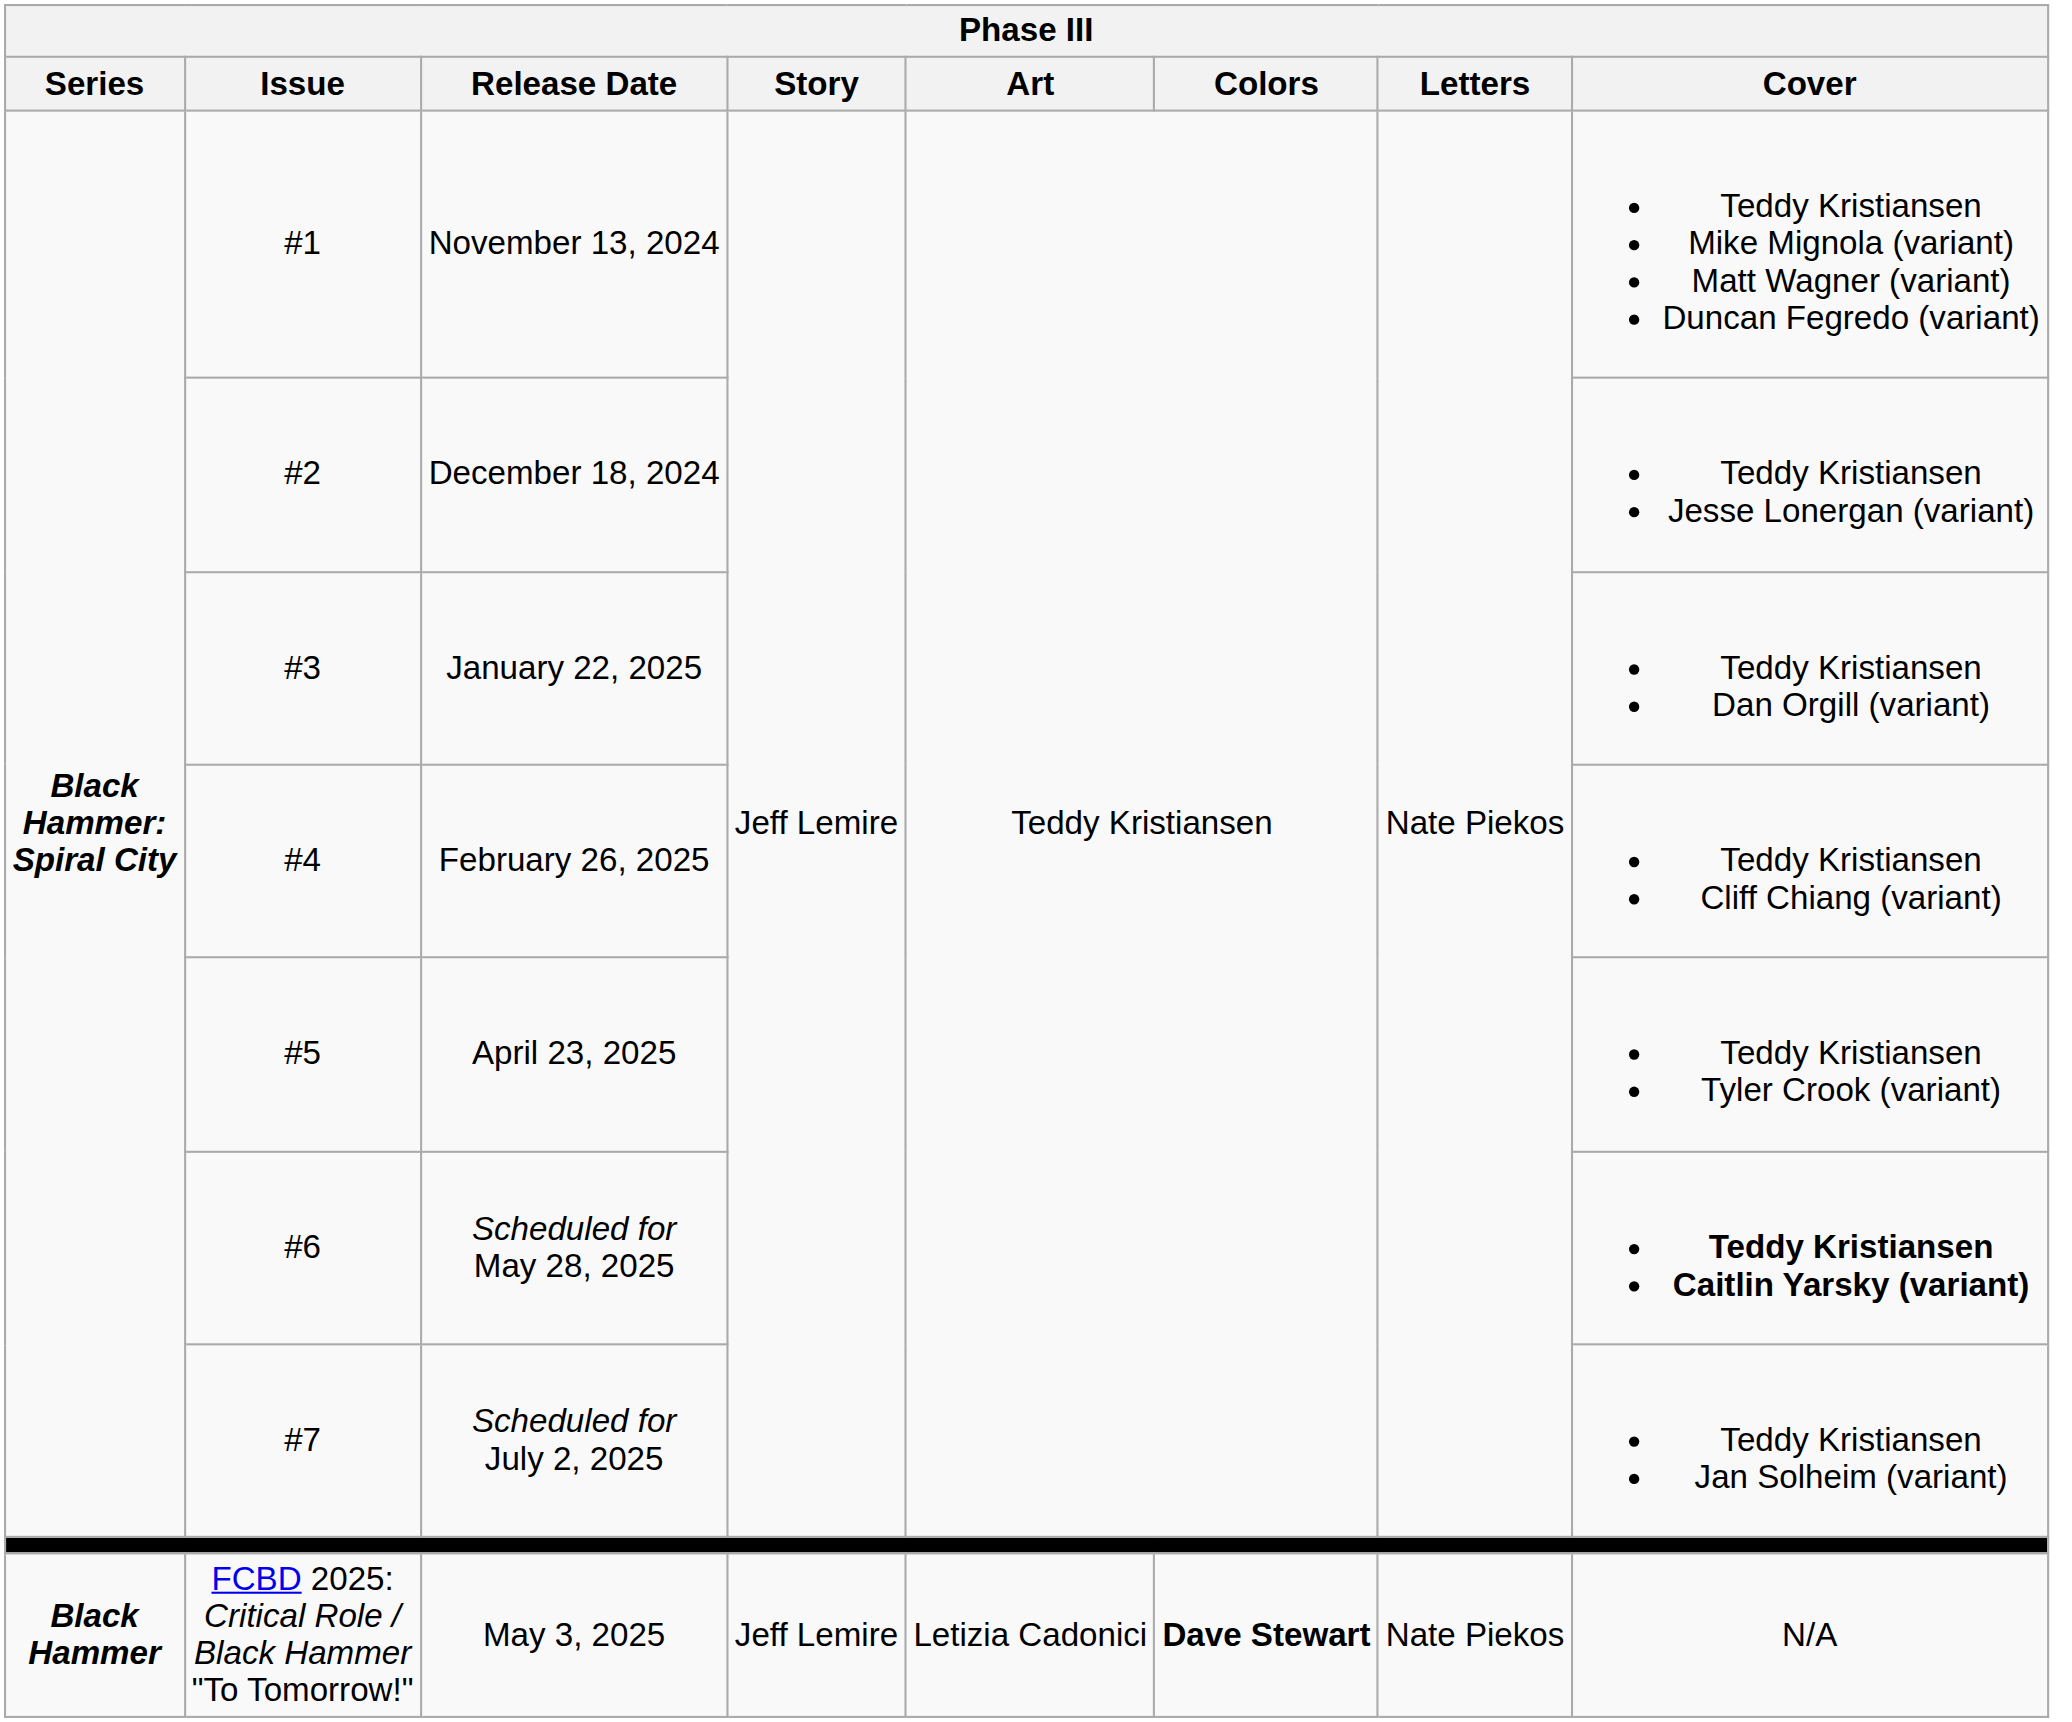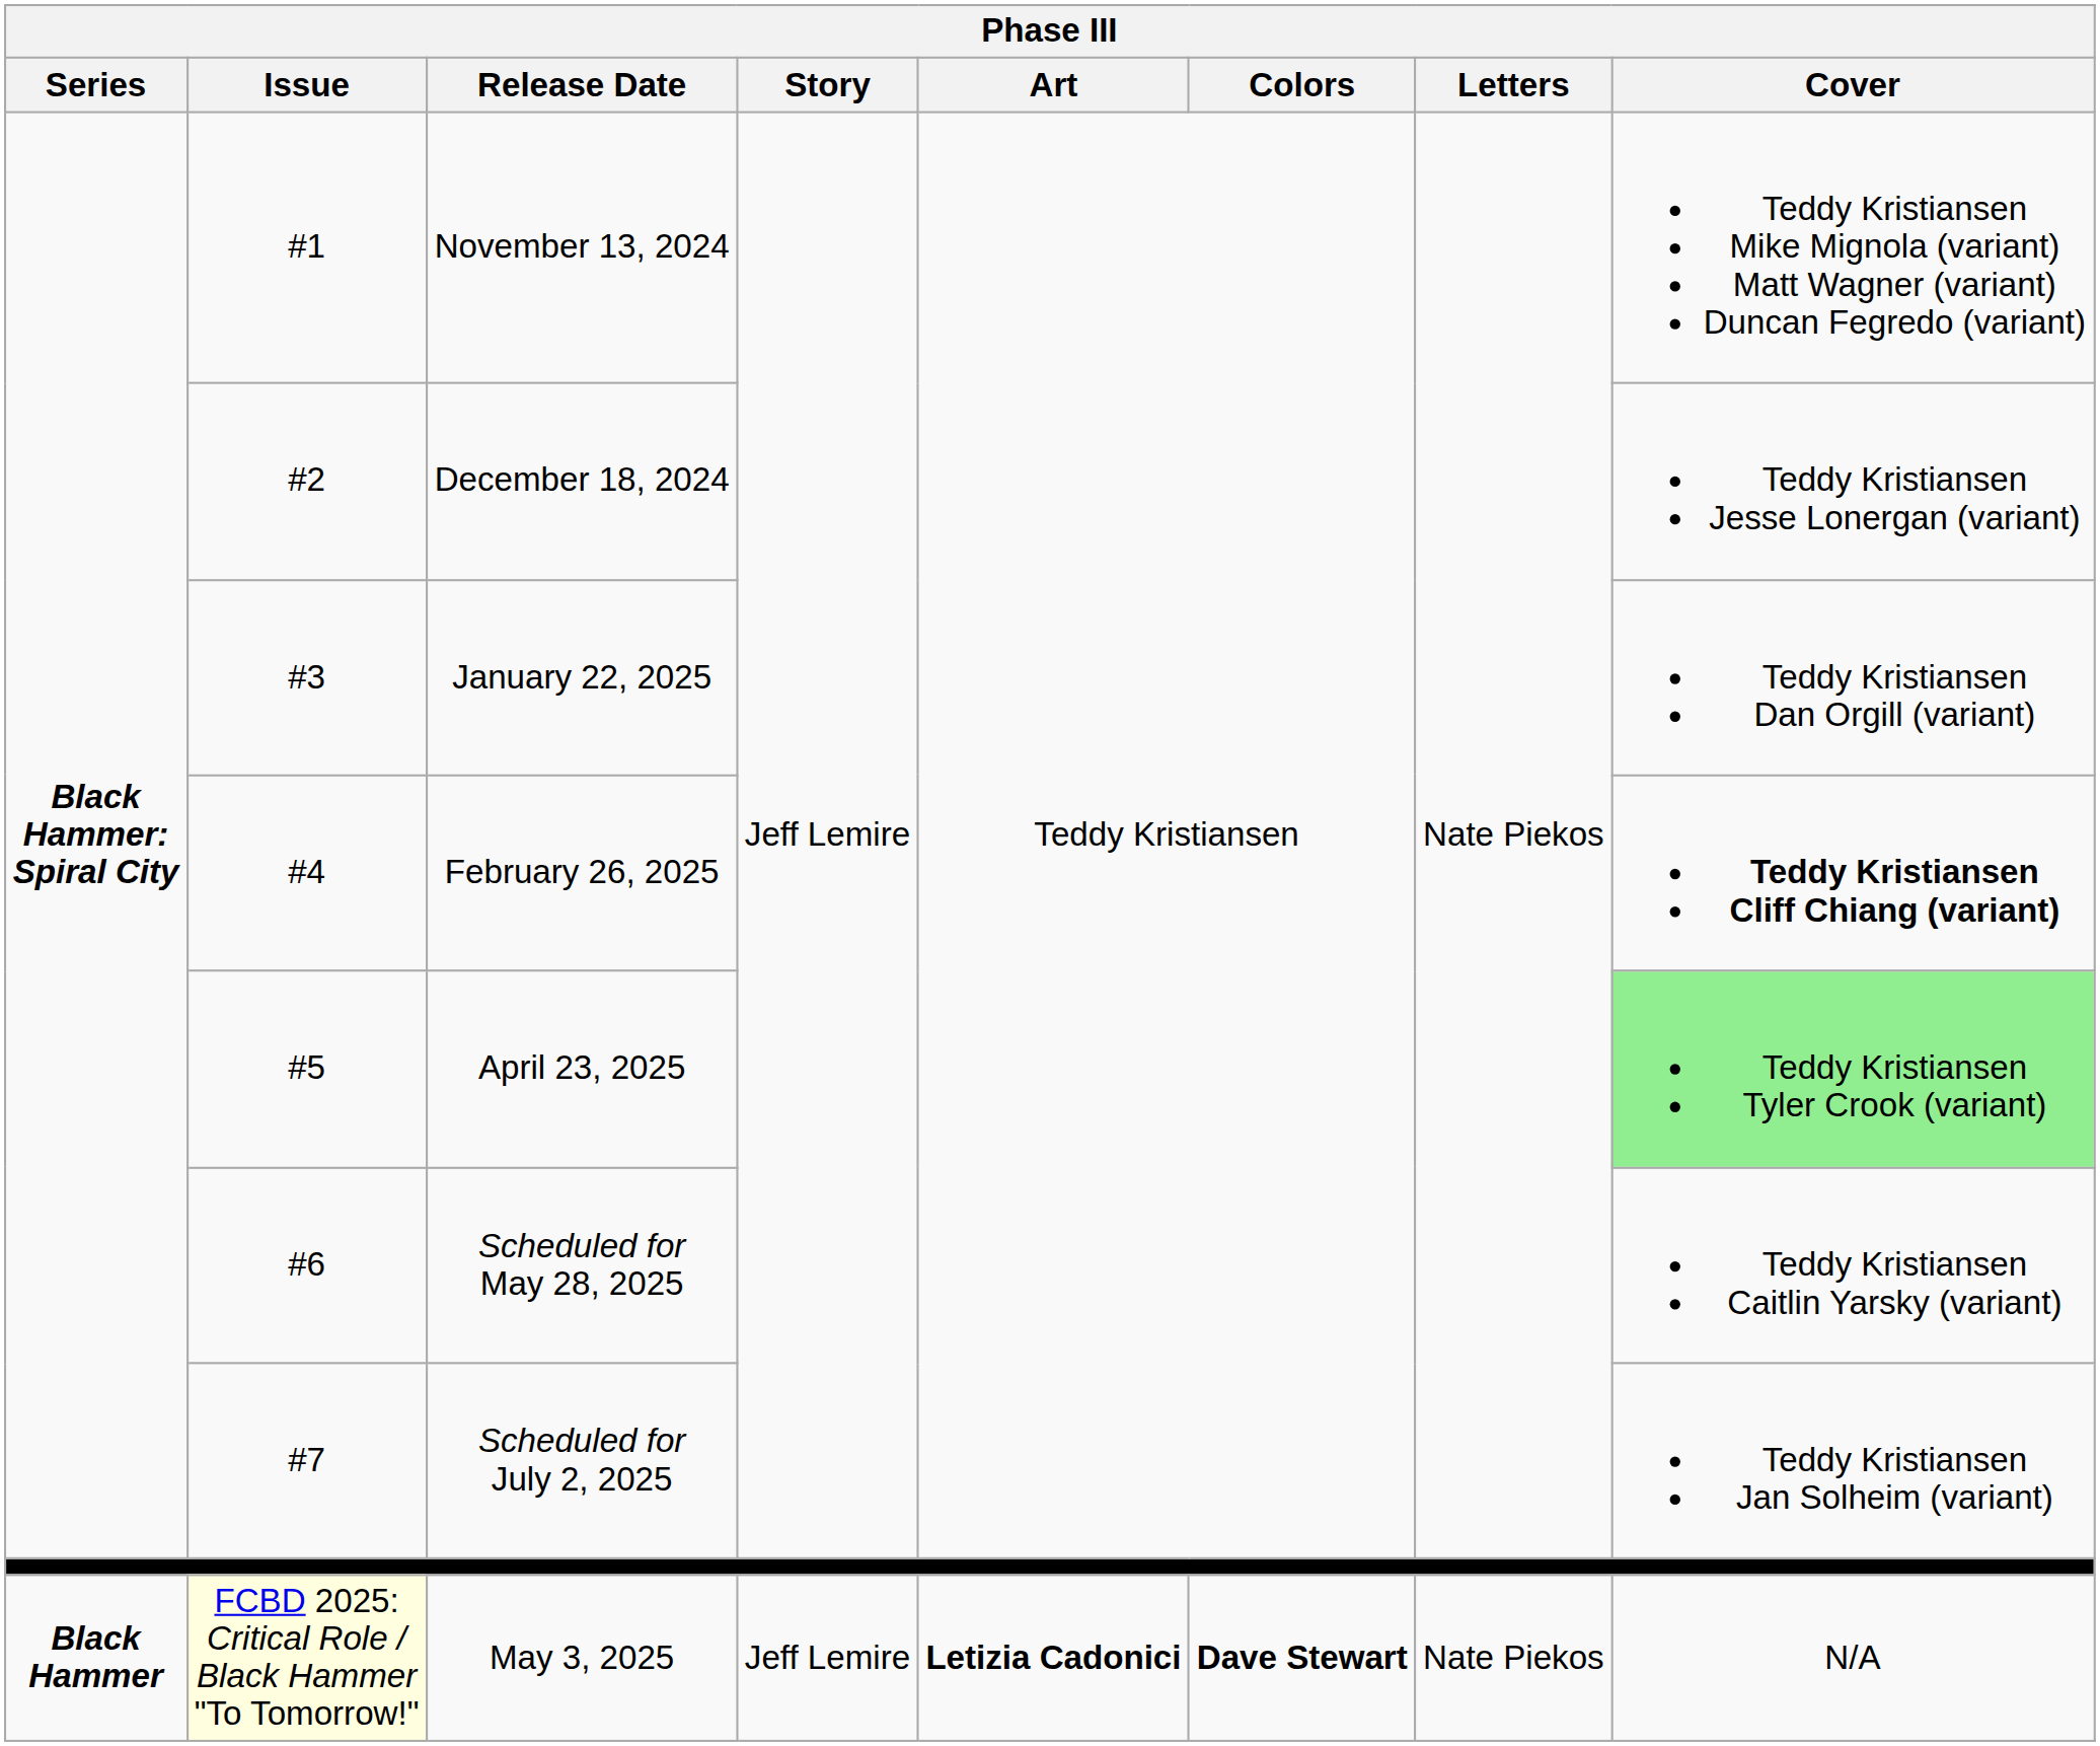February 26, 2025 | Cover: normal -> bold
April 23, 2025 | Cover: no background -> lightgreen background
Scheduled for May 28, 2025 | Cover: bold -> normal
May 3, 2025 | Issue: no background -> lightyellow background
May 3, 2025 | Art: normal -> bold
